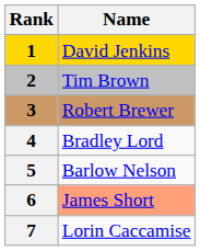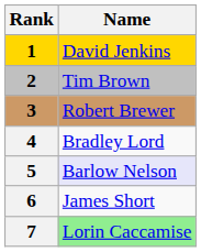Barlow Nelson | Name: no background -> lavender background
James Short | Name: lightsalmon background -> no background
Lorin Caccamise | Name: no background -> lightgreen background
